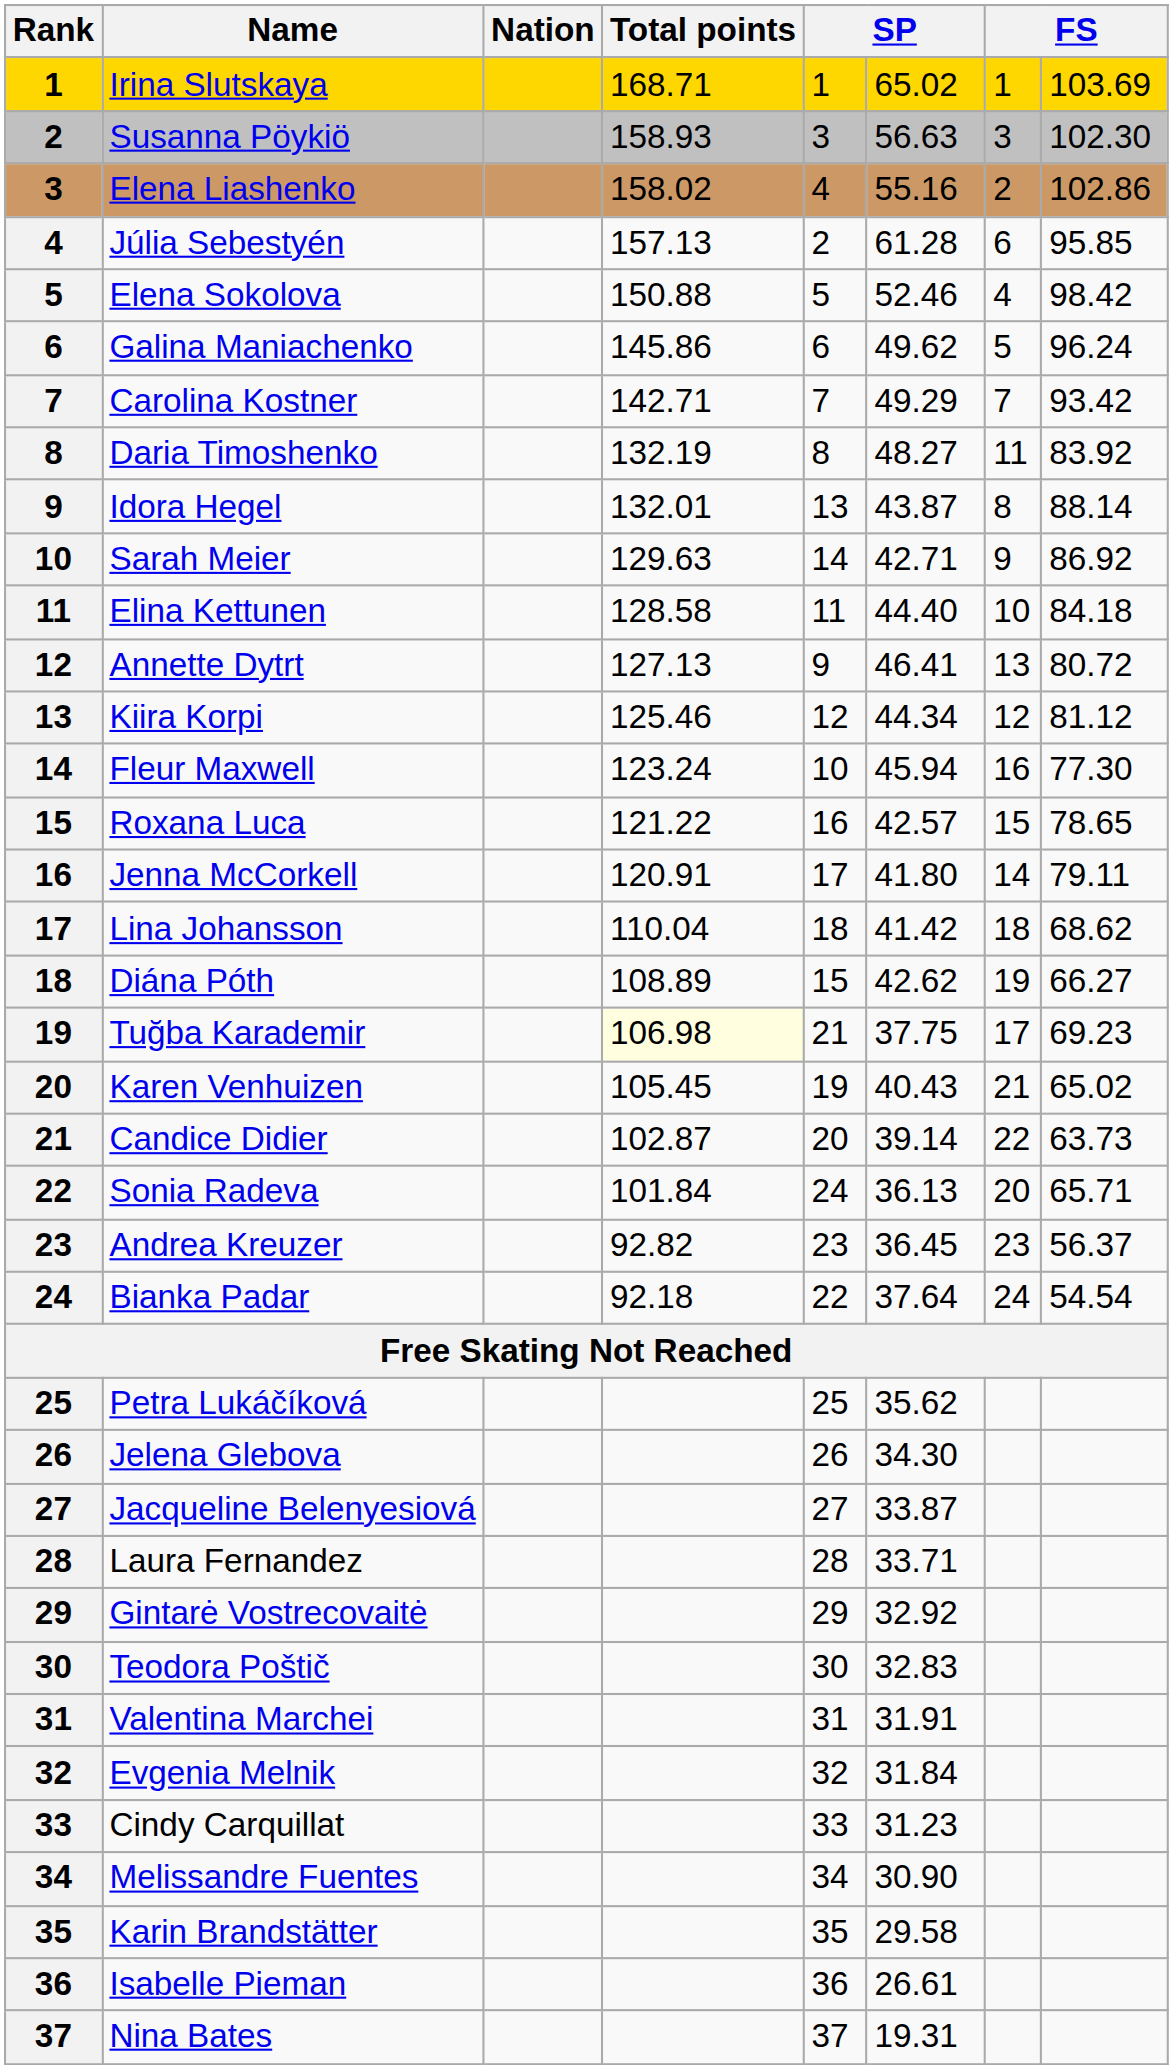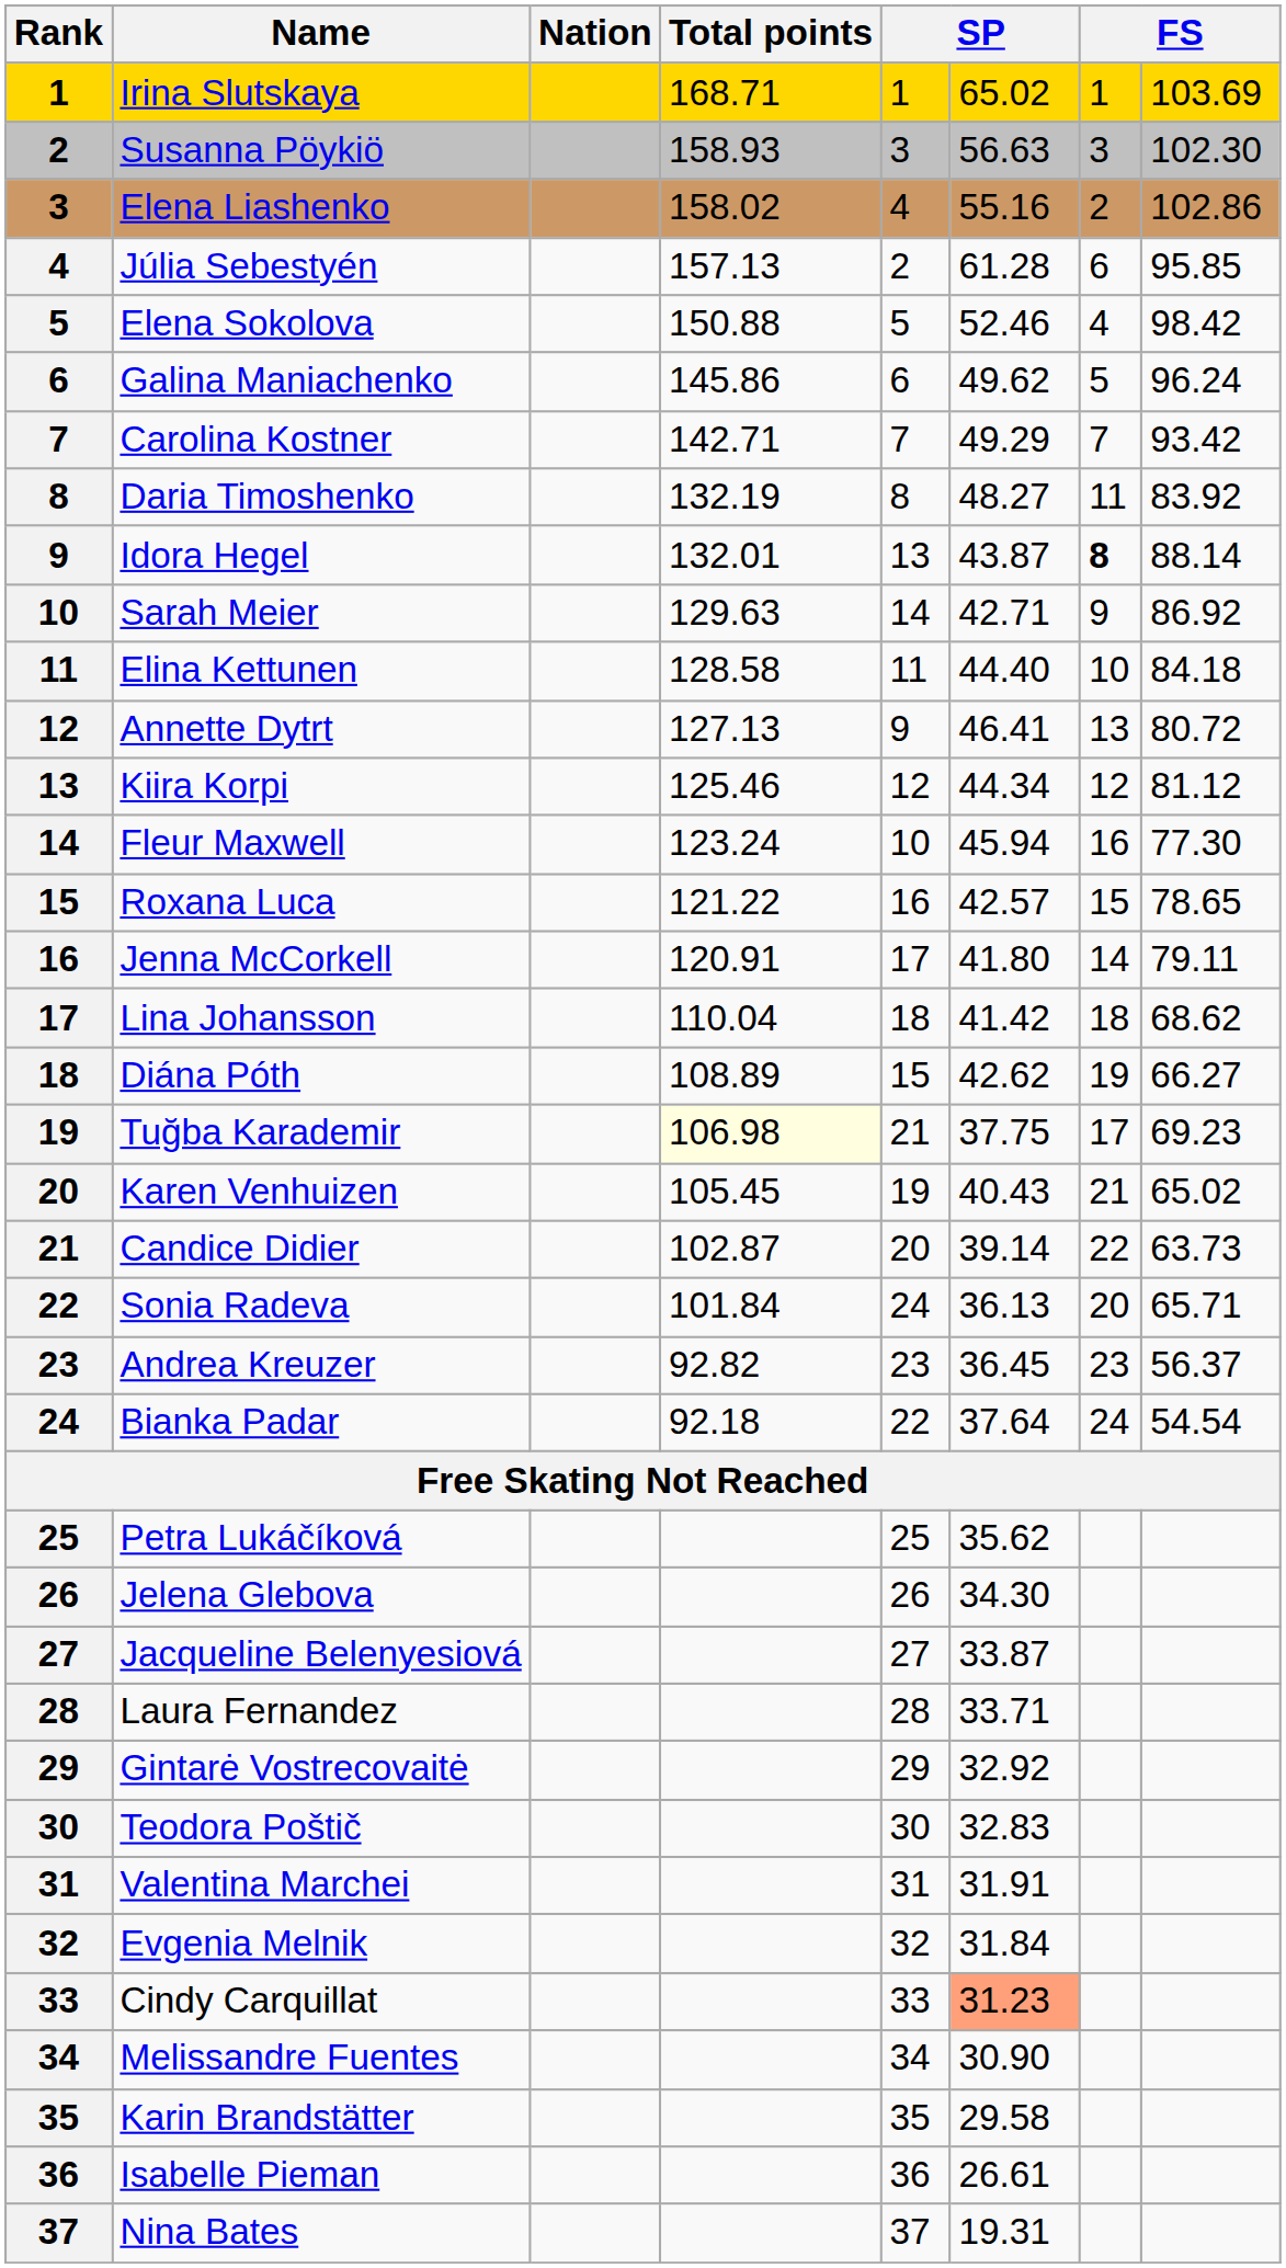Idora Hegel | column 7: normal -> bold
Cindy Carquillat | column 6: no background -> lightsalmon background
